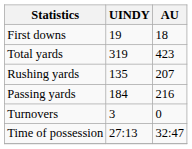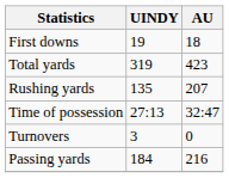rows swapped: Passing yards <-> Time of possession
